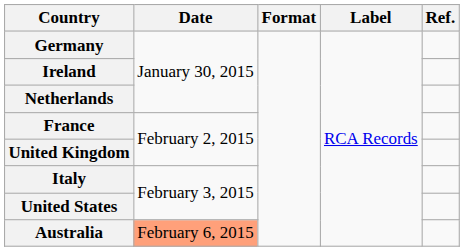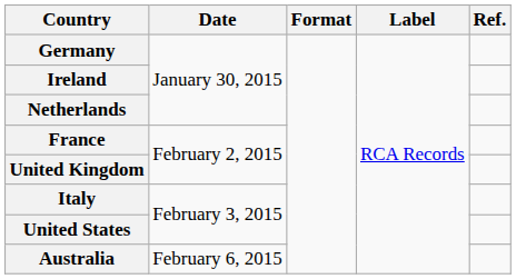Australia | Date: lightsalmon background -> no background
